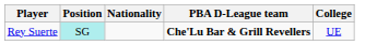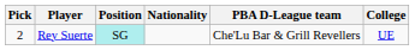+ column: Pick | 2
Rey Suerte | PBA D-League team: bold -> normal
